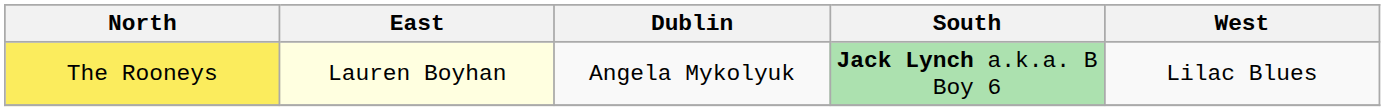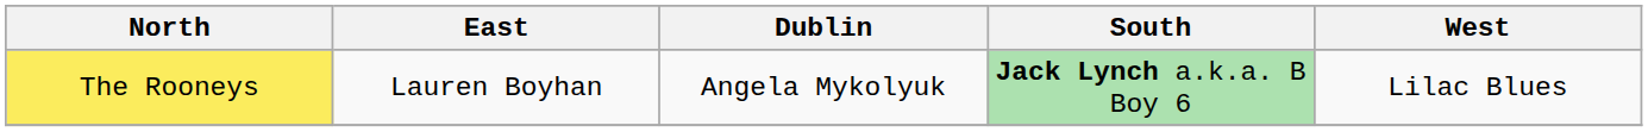The Rooneys | East: lightyellow background -> no background
